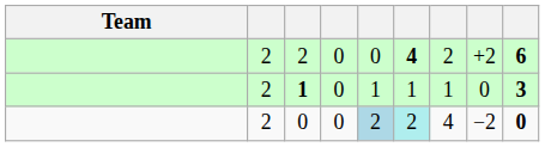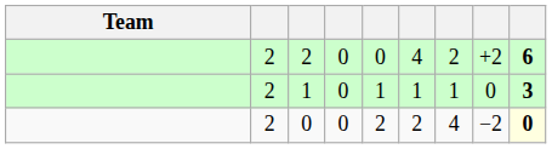row 2 | column 6: bold -> normal
row 3 | column 3: bold -> normal
row 4 | column 5: lightblue background -> no background
row 4 | column 6: paleturquoise background -> no background
row 4 | column 9: no background -> lightyellow background
